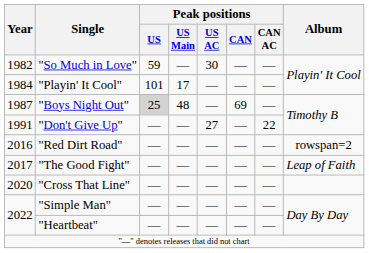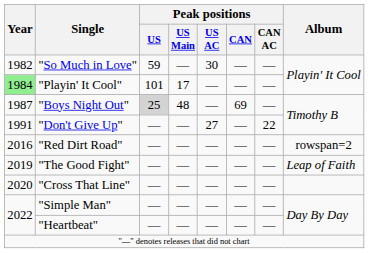"Playin' It Cool" | Year: no background -> lightgreen background
"The Good Fight" | Year: 2017 -> 2019
